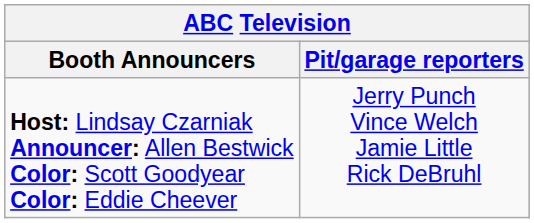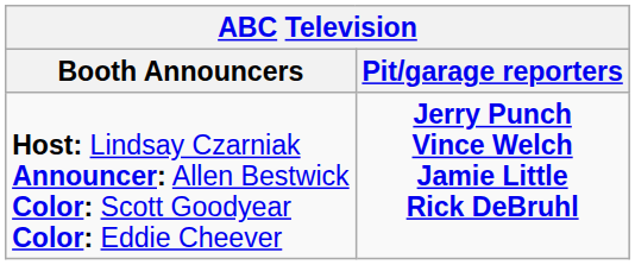row 3 | Pit/garage reporters: normal -> bold
